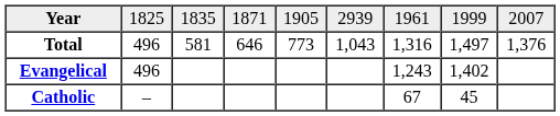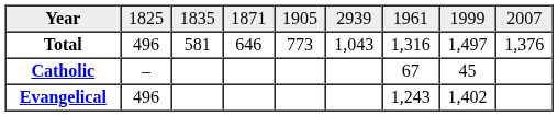rows swapped: Catholic <-> Evangelical
